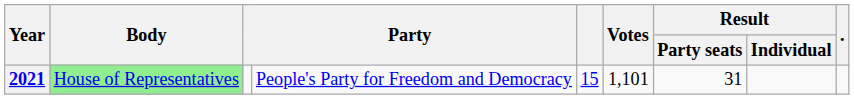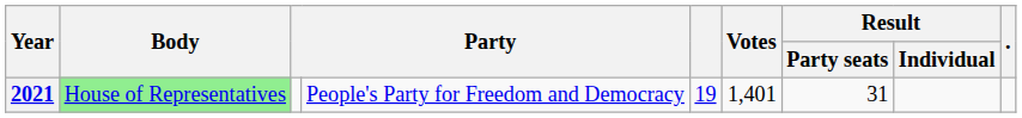2021 | column 5: 15 -> 19
2021 | Votes: 1,101 -> 1,401
